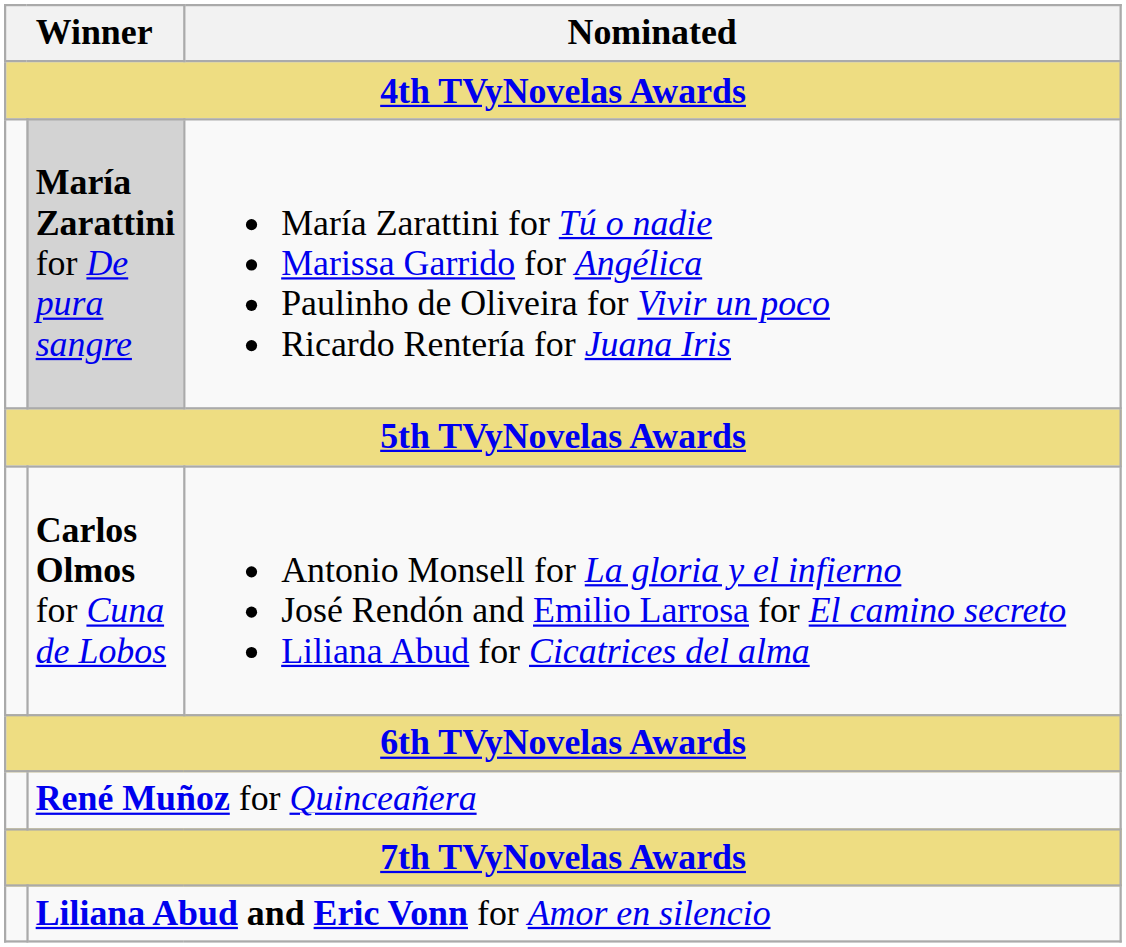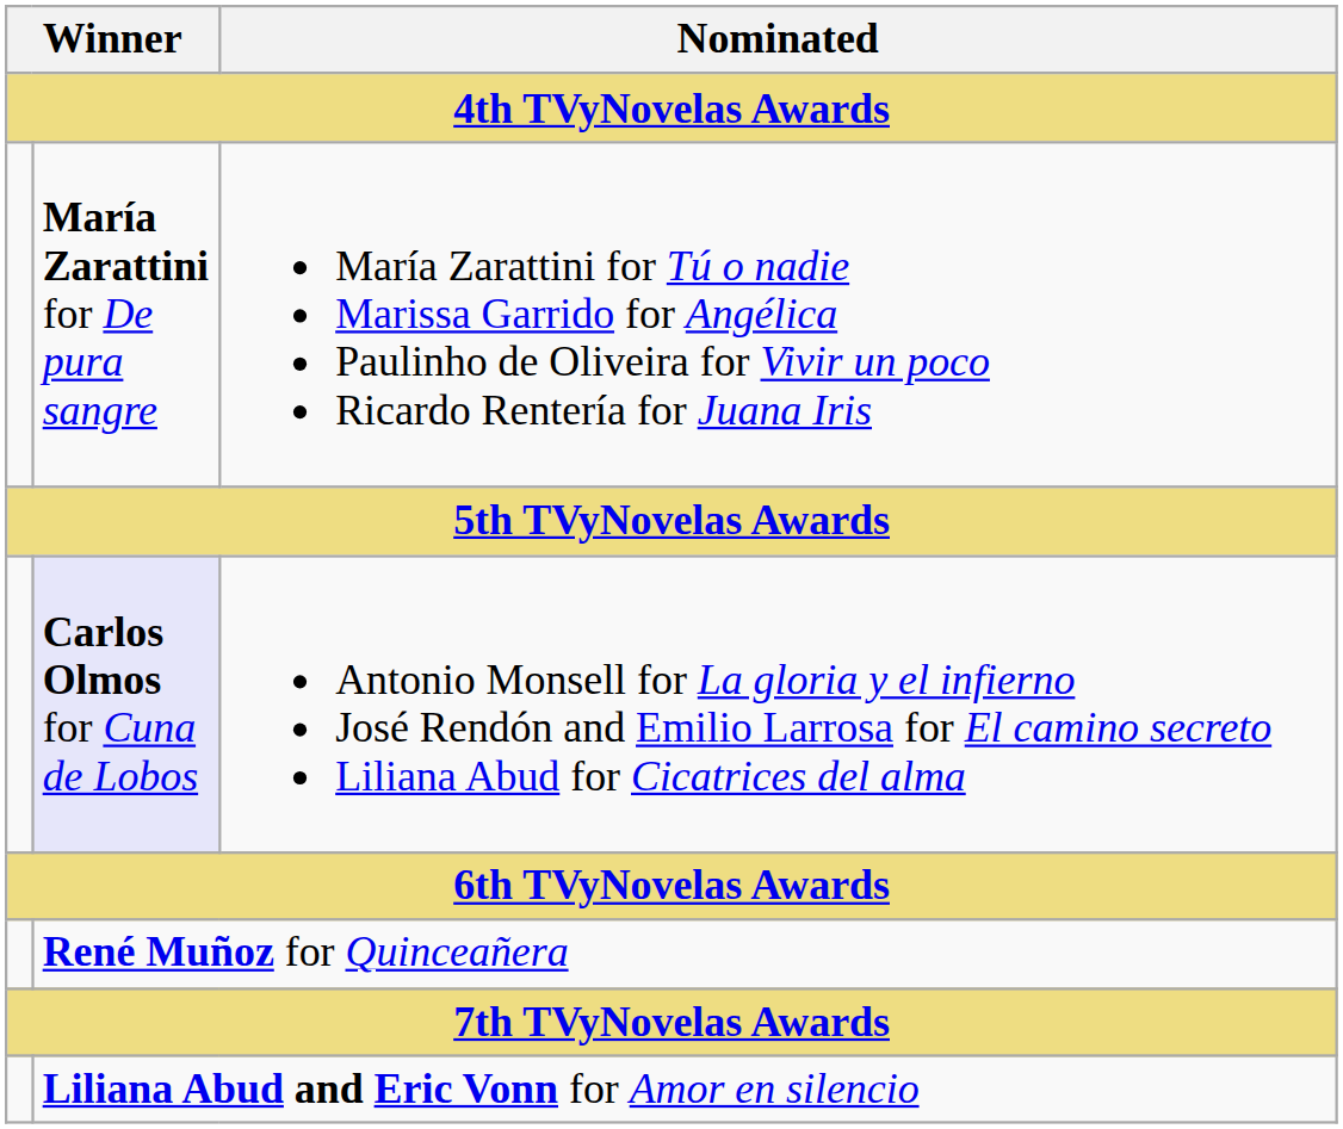María Zarattini for De pura sangre | column 2: lightgrey background -> no background
Carlos Olmos for Cuna de Lobos | column 2: no background -> lavender background
